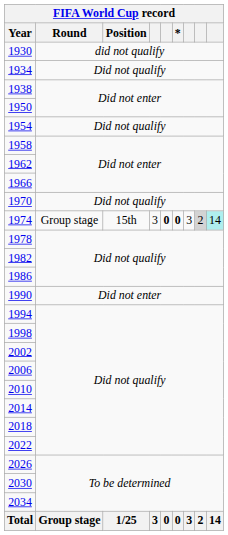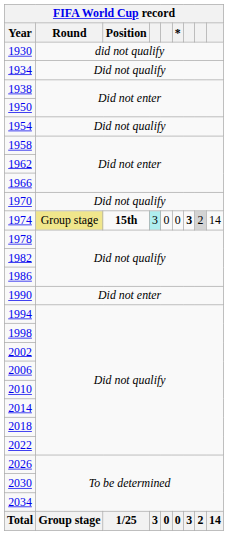1974 | Round: no background -> khaki background
1974 | Position: normal -> bold
1974 | column 4: no background -> paleturquoise background
1974 | column 5: bold -> normal
1974 | *: bold -> normal
1974 | column 7: normal -> bold
1974 | column 9: paleturquoise background -> no background
